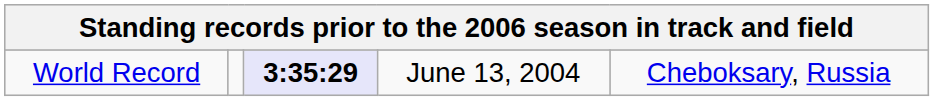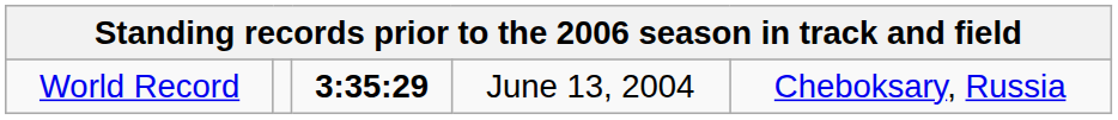World Record | column 3: lavender background -> no background
